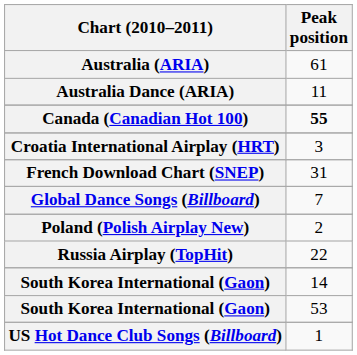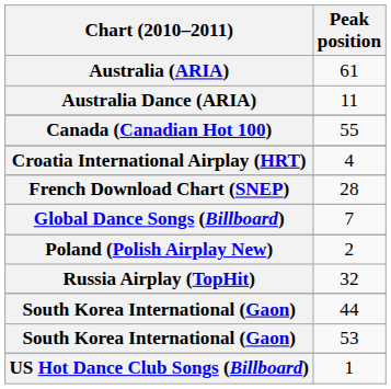row 4 | Peak position: bold -> normal
row 5 | Peak position: 3 -> 4
row 6 | Peak position: 31 -> 28
row 9 | Peak position: 22 -> 32
row 10 | Peak position: 14 -> 44
